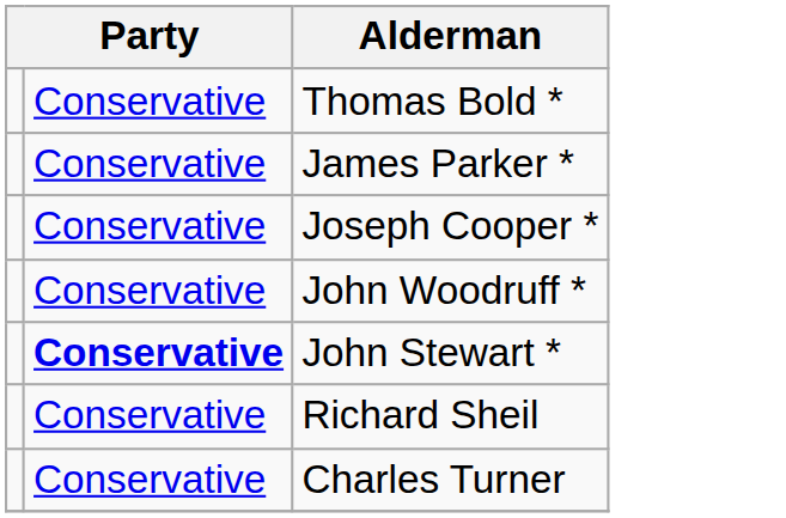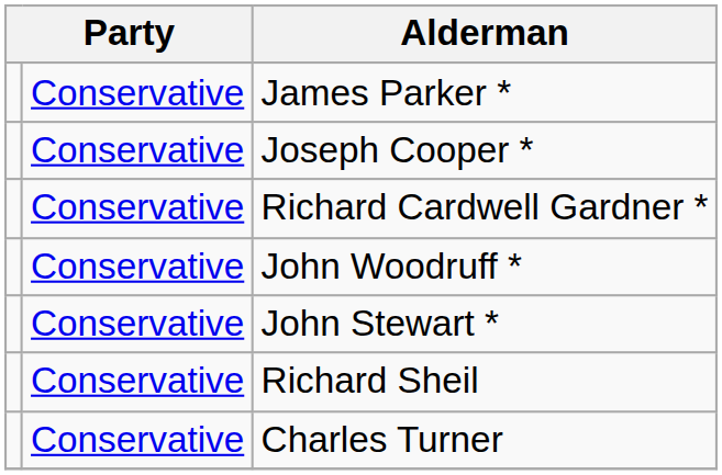- row: Conservative | Thomas Bold *
+ row: Conservative | Richard Cardwell Gardner *
John Stewart * | column 2: bold -> normal
